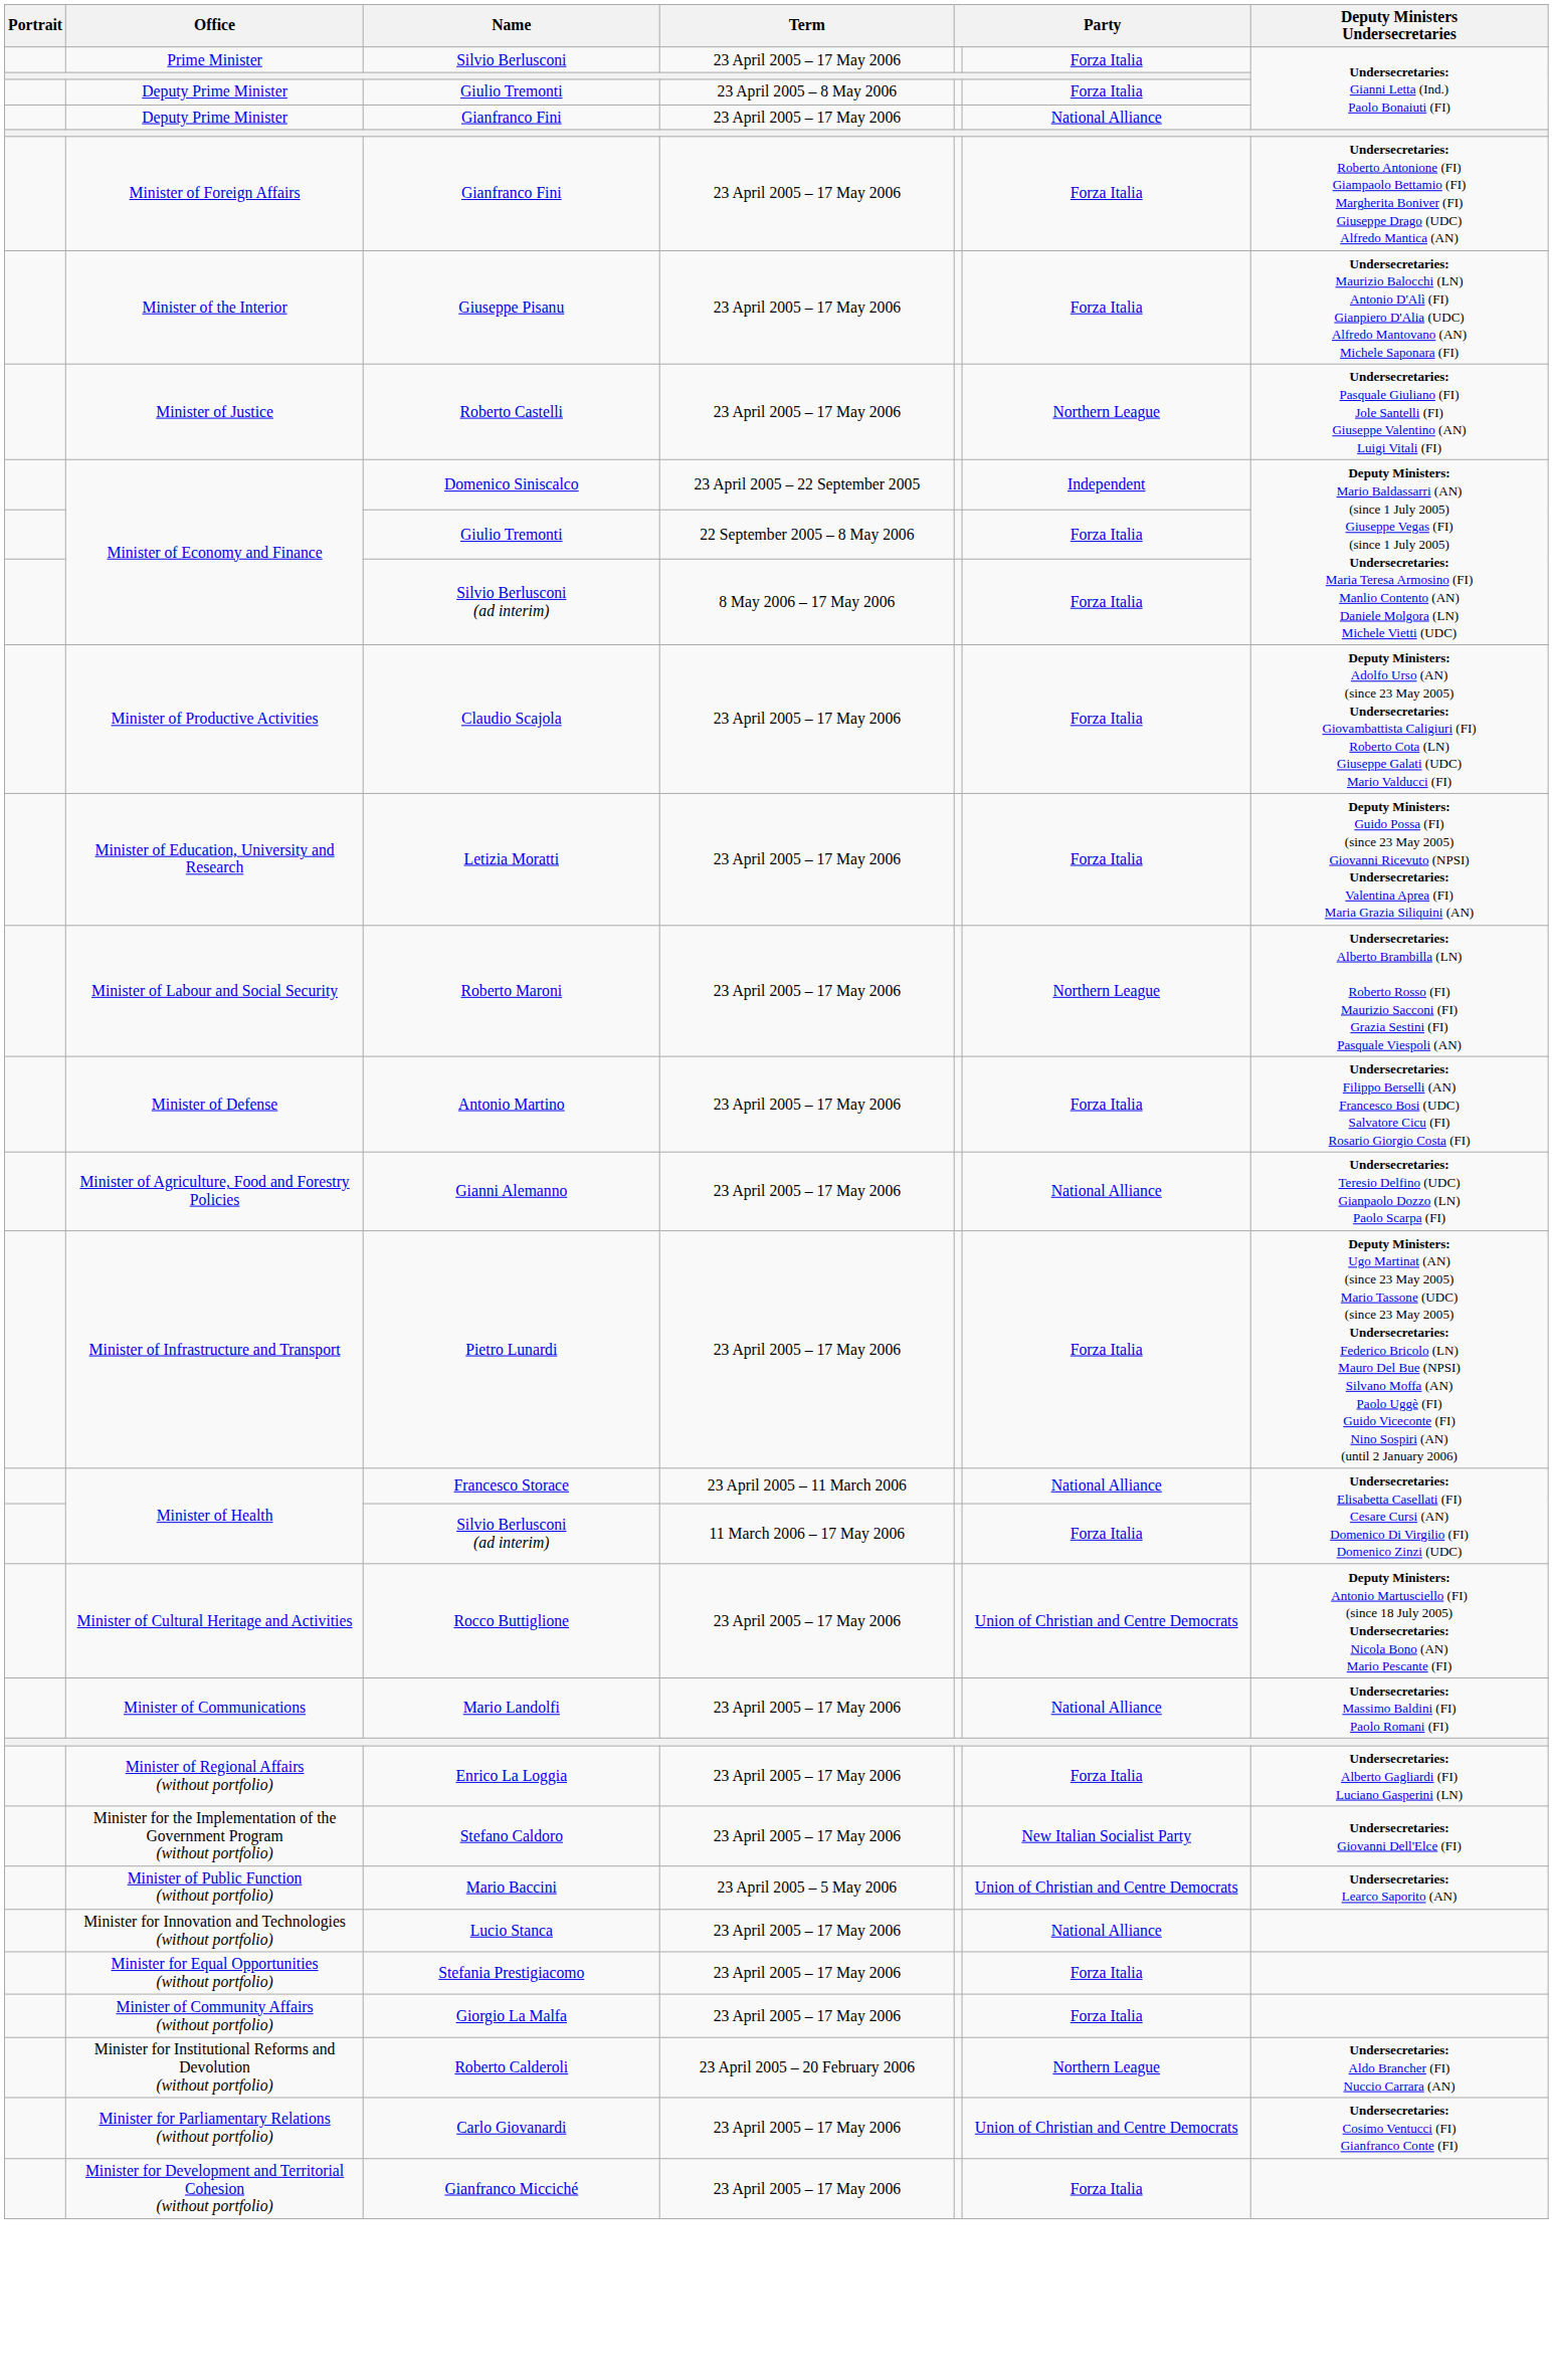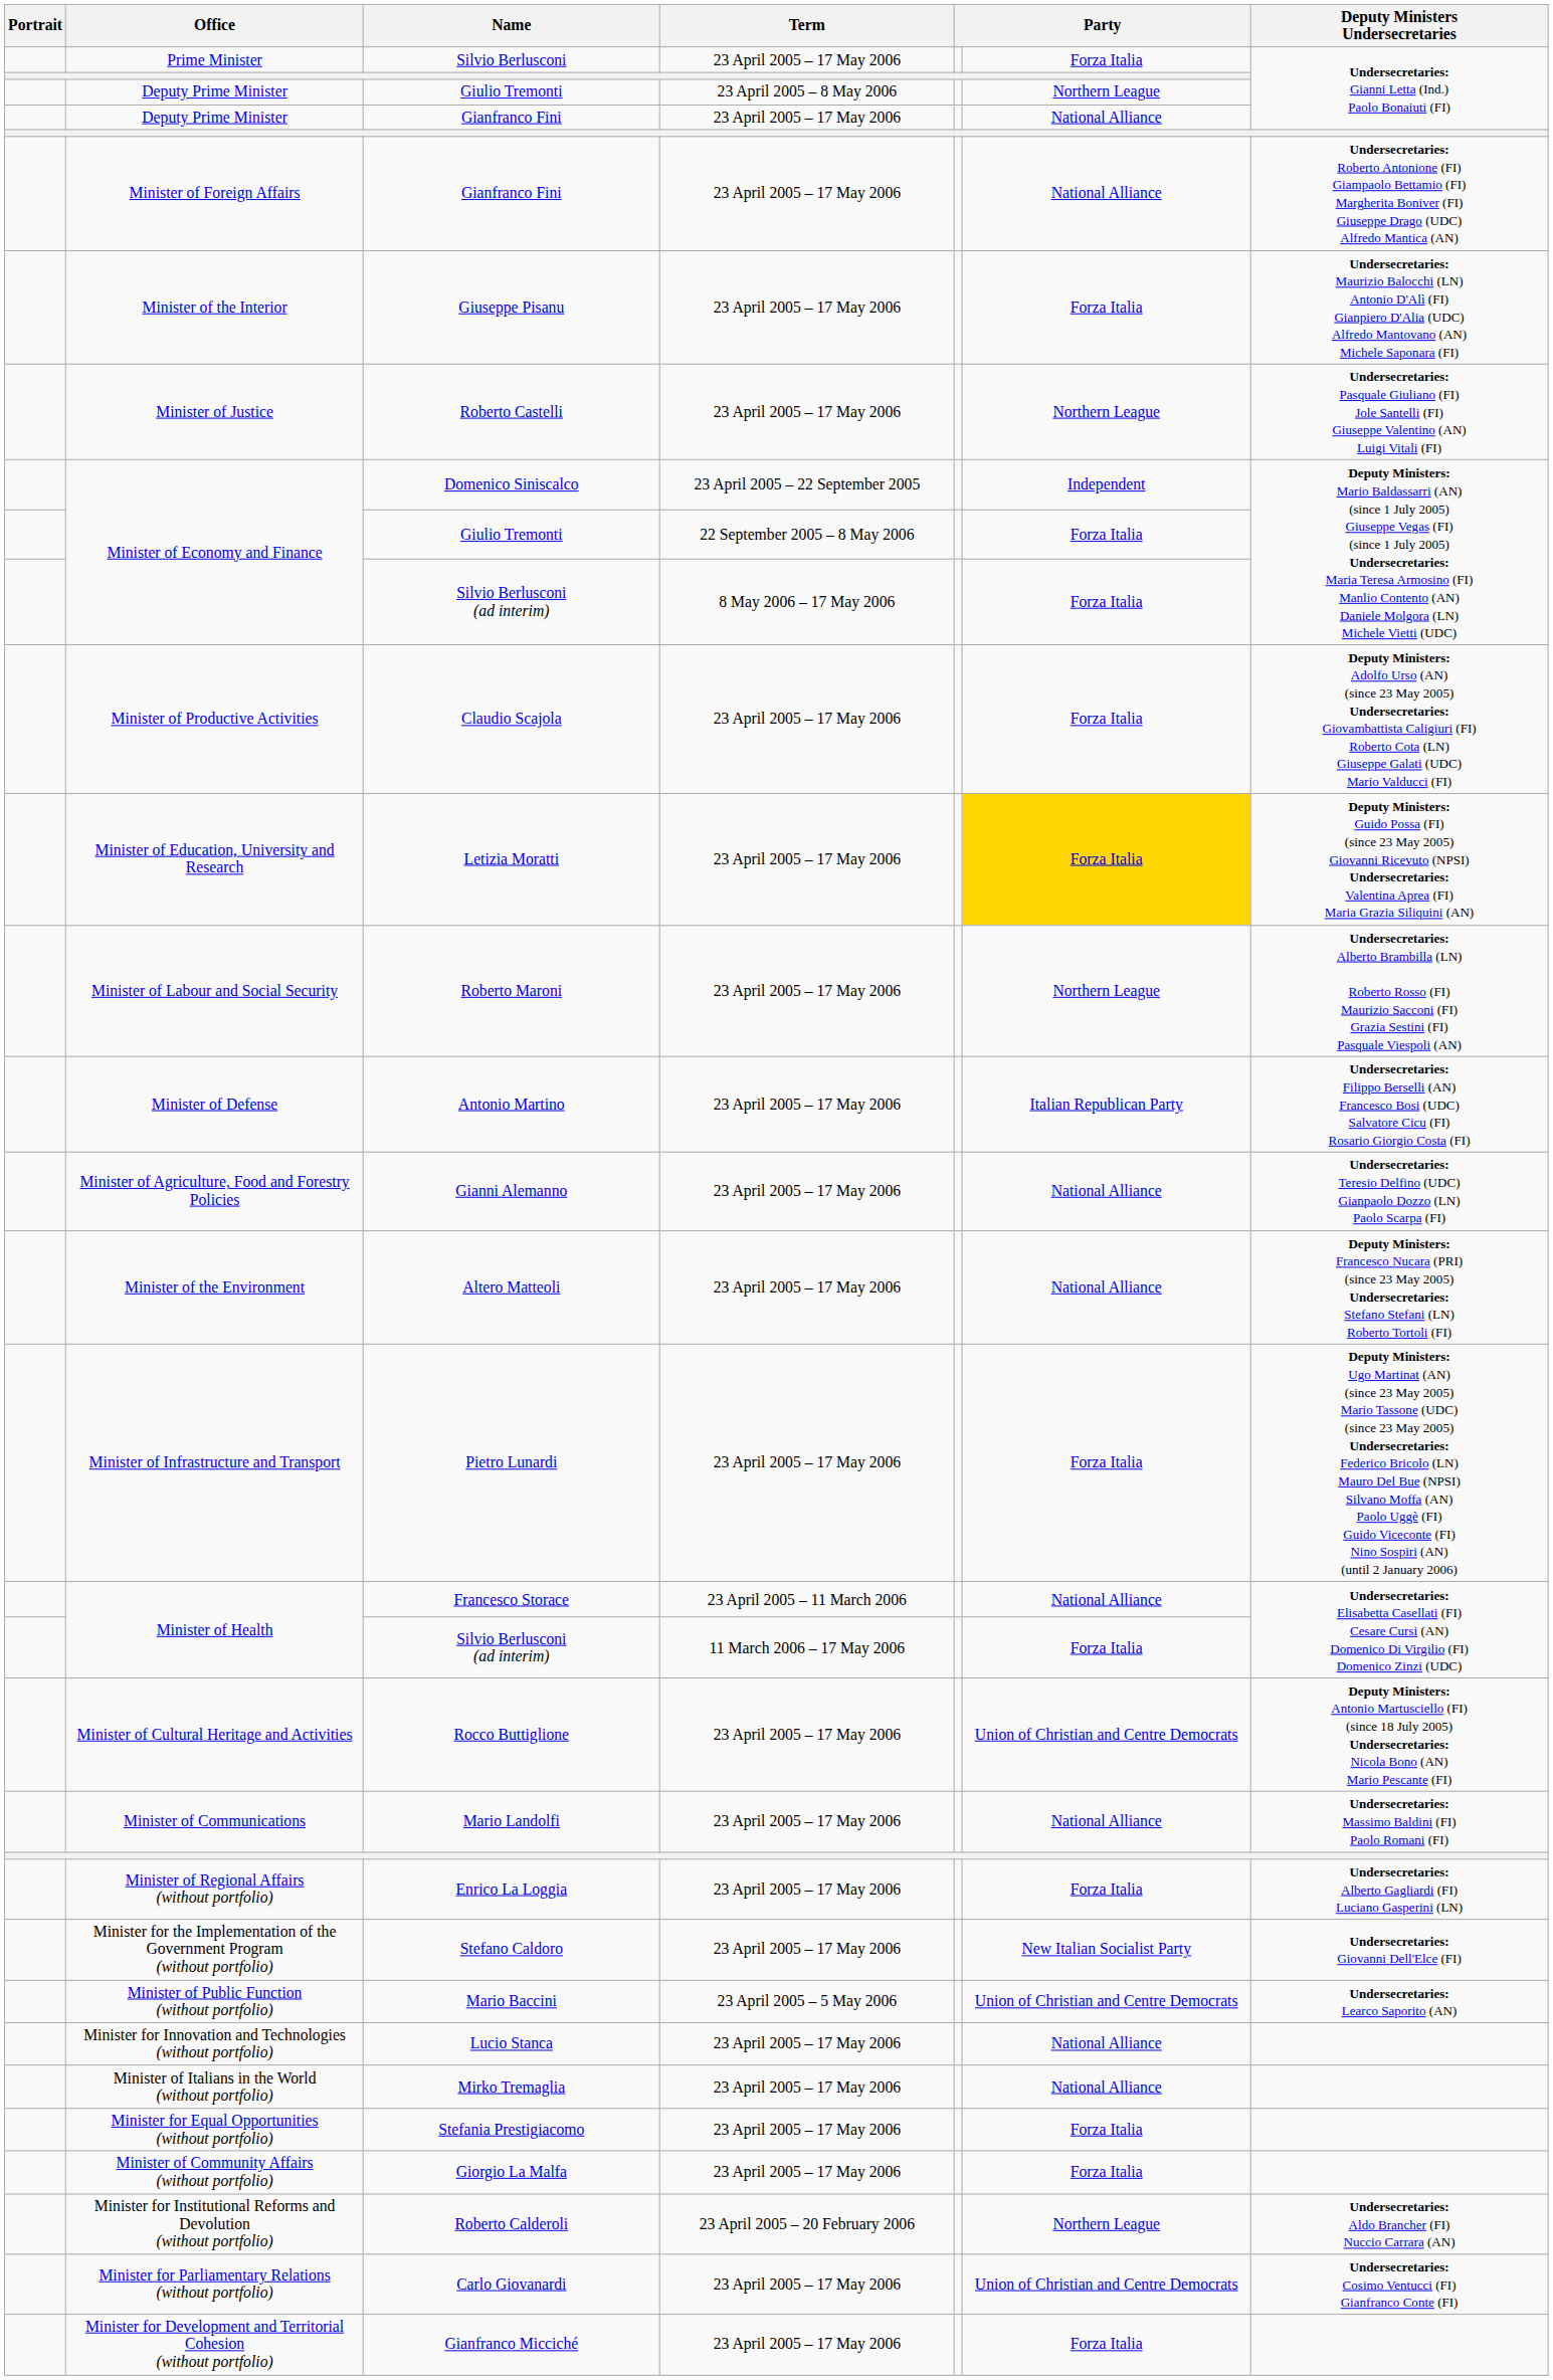Deputy Prime Minister / Giulio Tremonti | column 6: Forza Italia -> Northern League
Minister of Foreign Affairs / Gianfranco Fini | column 6: Forza Italia -> National Alliance
Letizia Moratti | column 6: no background -> gold background
Antonio Martino | column 6: Forza Italia -> Italian Republican Party
+ row: Minister of the Environment | Altero Matteoli | 23 April 2005 – 17 May 2006 | National Alliance | Deputy Ministers: Francesco Nucara (PRI) (since 23 May 2005) Undersecretaries: Stefano Stefani (LN) Roberto Tortoli (FI)
+ row: Minister of Italians in the World (without portfolio) | Mirko Tremaglia | 23 April 2005 – 17 May 2006 | National Alliance
